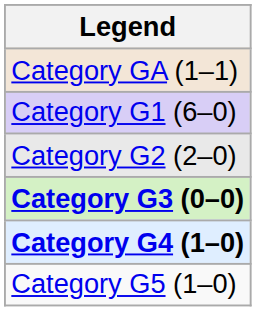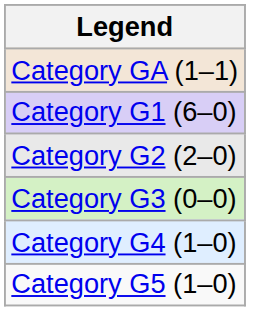row 5 | column 1: bold -> normal
row 6 | column 1: bold -> normal
